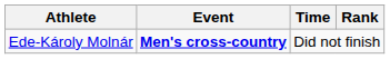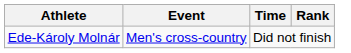Ede-Károly Molnár | Event: bold -> normal
